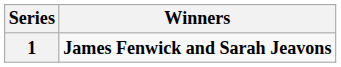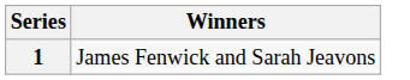1 | Winners: bold -> normal
